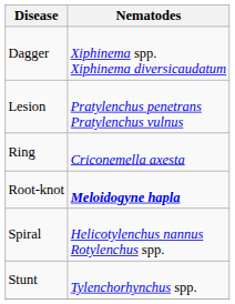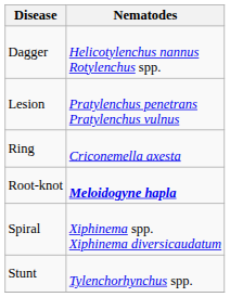Dagger | Nematodes: Xiphinema spp. Xiphinema diversicaudatum -> Helicotylenchus nannus Rotylenchus spp.
Spiral | Nematodes: Helicotylenchus nannus Rotylenchus spp. -> Xiphinema spp. Xiphinema diversicaudatum
